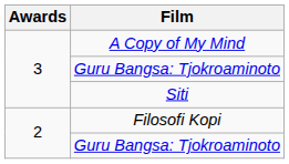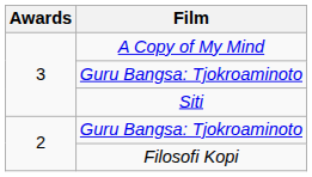row 5 | Film: Filosofi Kopi -> Guru Bangsa: Tjokroaminoto
row 6 | Film: Guru Bangsa: Tjokroaminoto -> Filosofi Kopi
